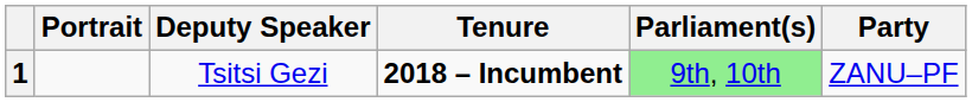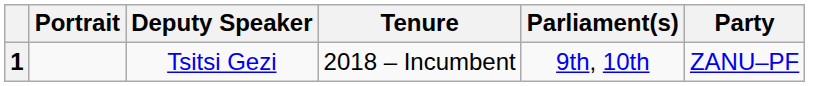1 | Tenure: bold -> normal
1 | Parliament(s): lightgreen background -> no background
